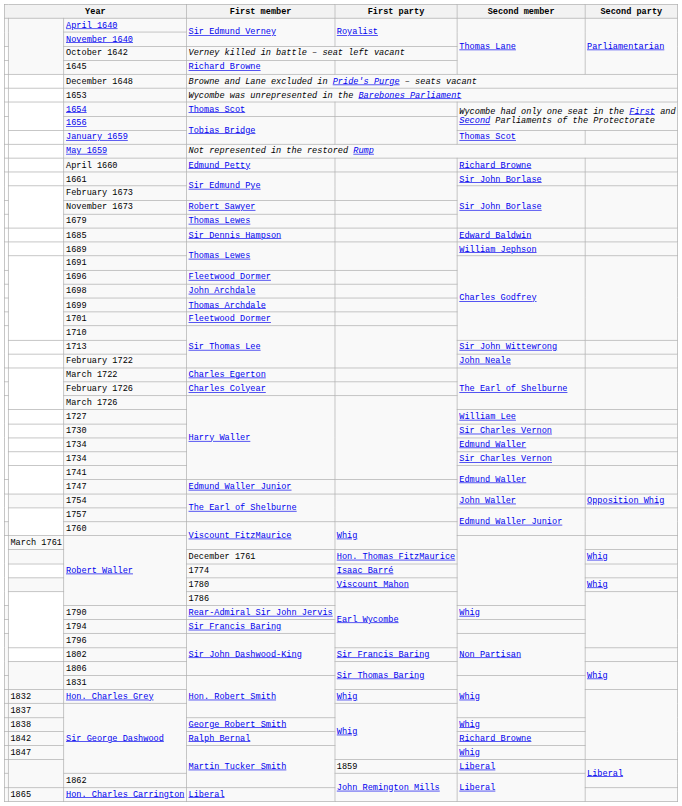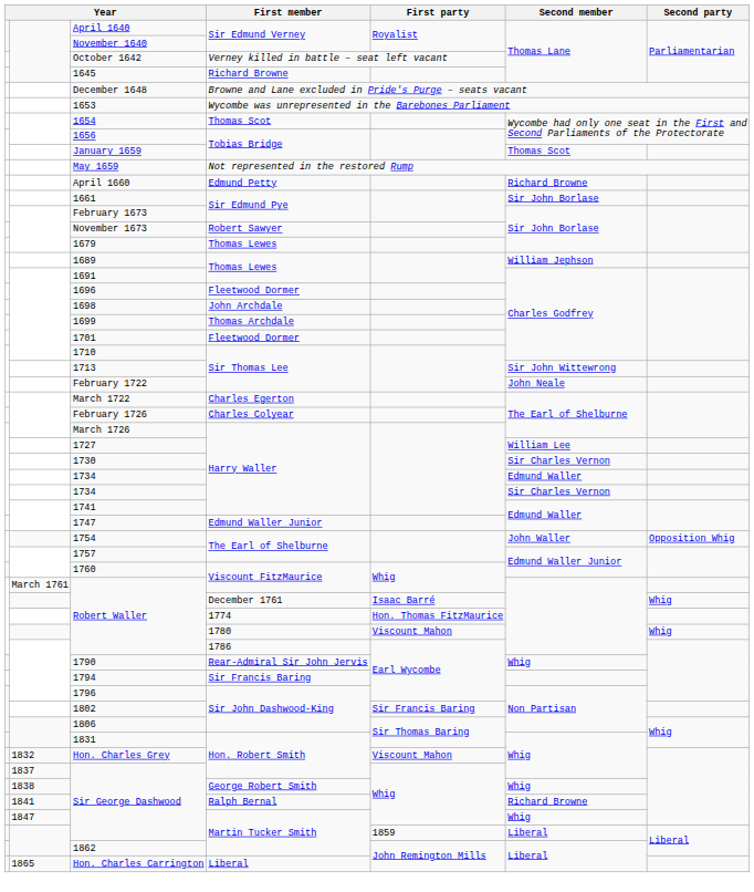- row: 1685 | Sir Dennis Hampson | Edward Baldwin
Robert Waller / December 1761 | First party: Hon. Thomas FitzMaurice -> Isaac Barré
Robert Waller / 1774 | First party: Isaac Barré -> Hon. Thomas FitzMaurice
Hon. Charles Grey | First party: Whig -> Viscount Mahon
Sir George Dashwood / Ralph Bernal | column 2: 1842 -> 1841
